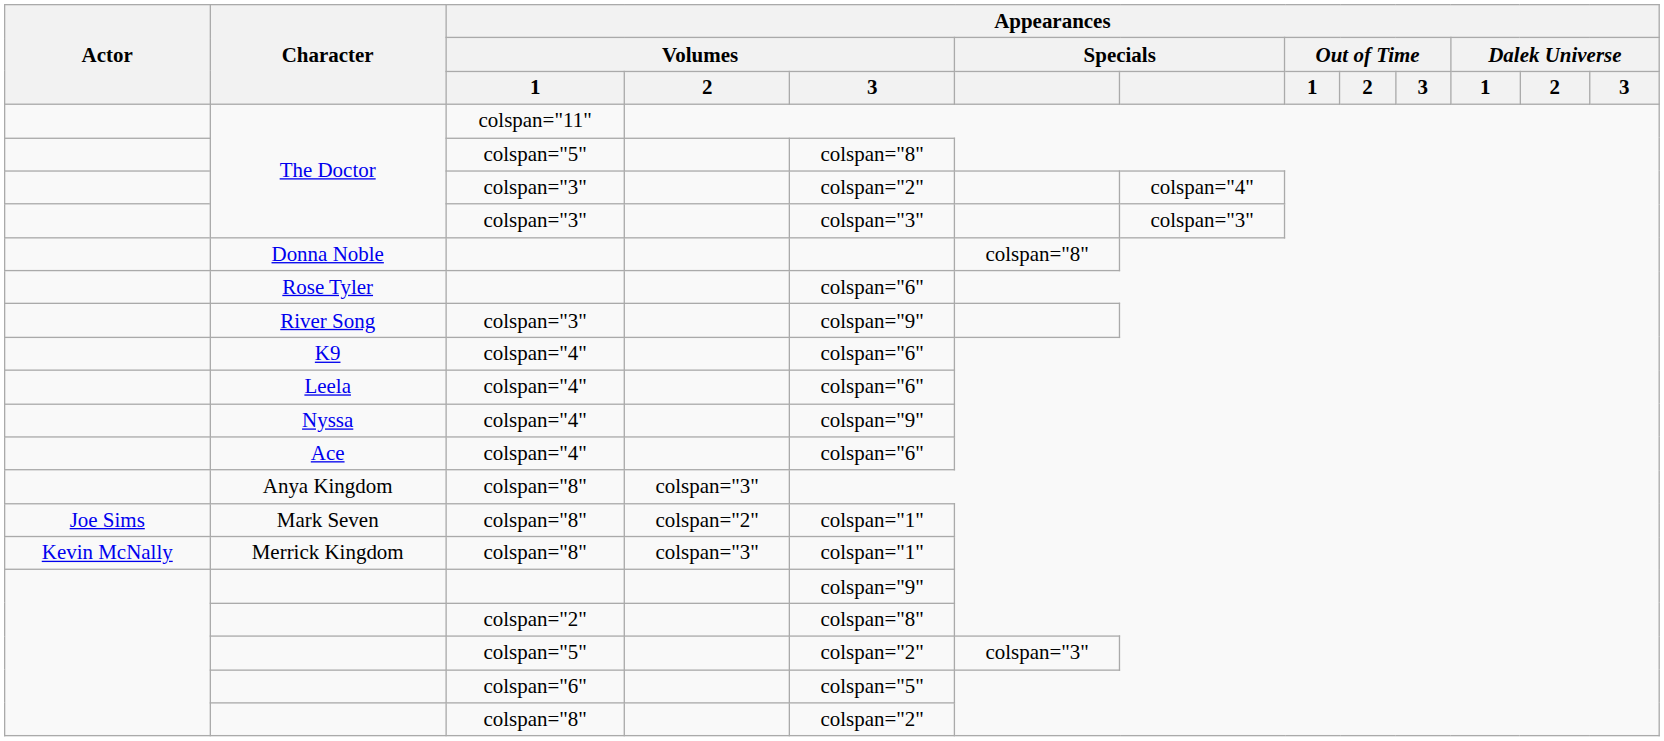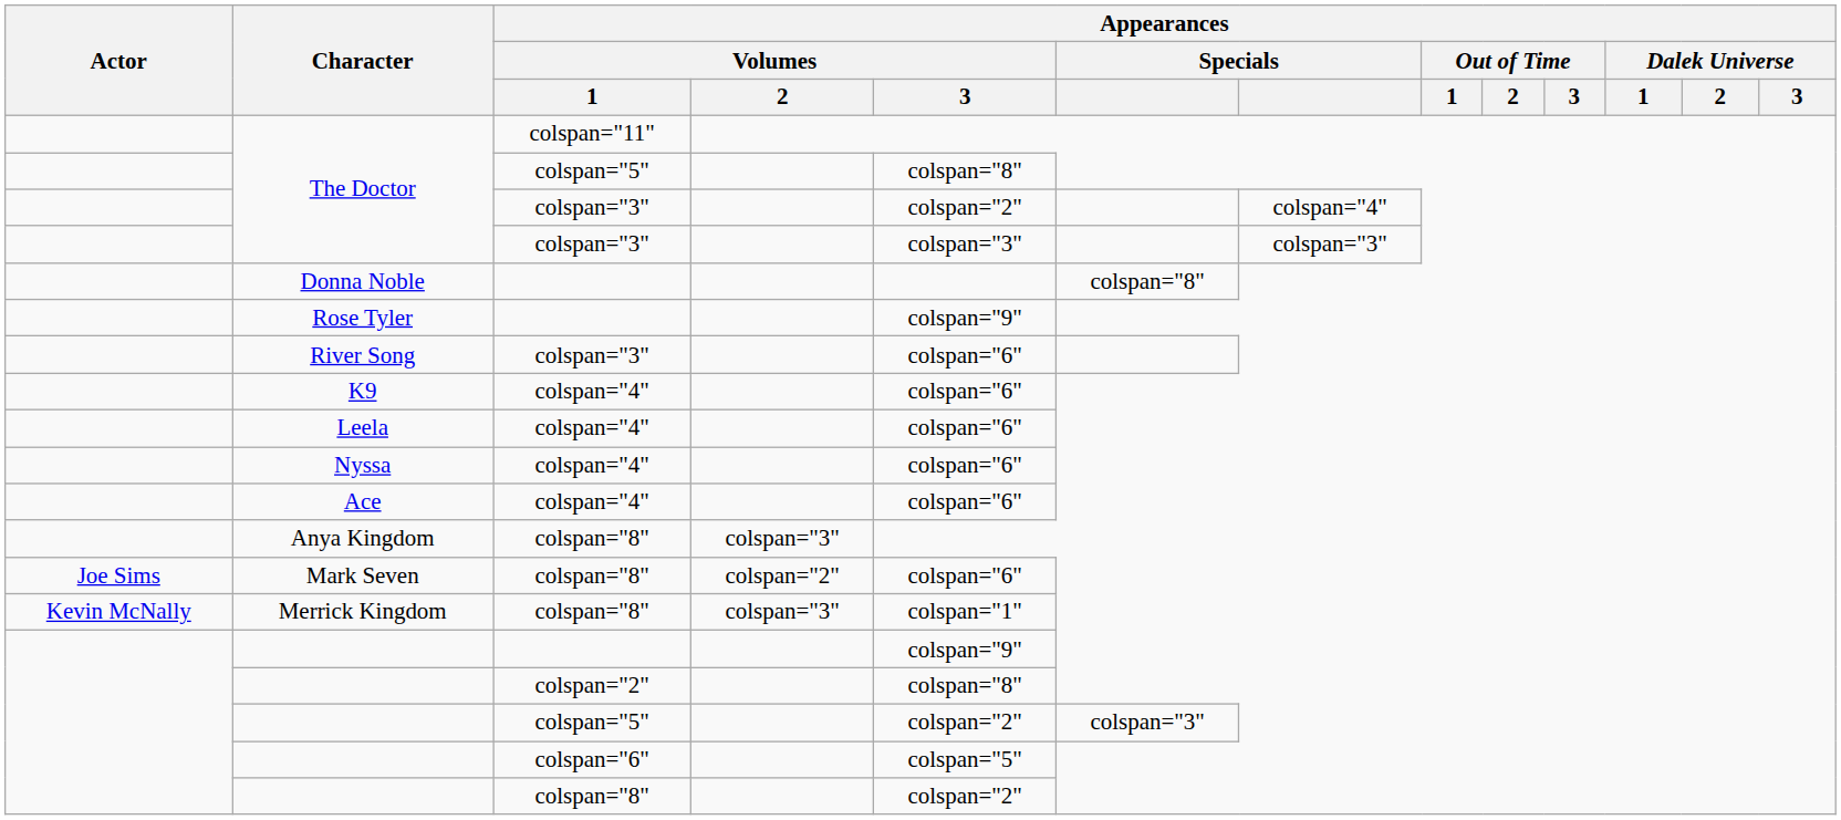Rose Tyler | Appearances / Volumes / 3: colspan="6" -> colspan="9"
River Song | Appearances / Volumes / 3: colspan="9" -> colspan="6"
Nyssa | Appearances / Volumes / 3: colspan="9" -> colspan="6"
Mark Seven | Appearances / Volumes / 3: colspan="1" -> colspan="6"
